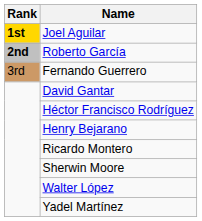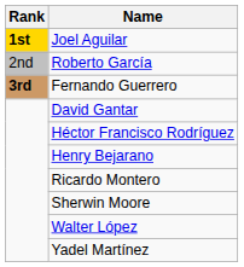Roberto García | Rank: bold -> normal
Fernando Guerrero | Rank: normal -> bold
